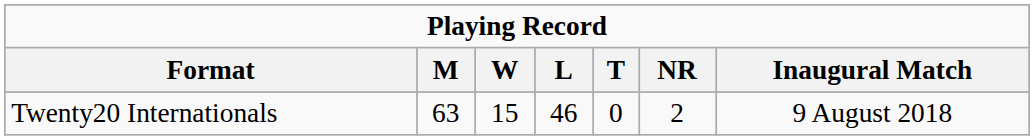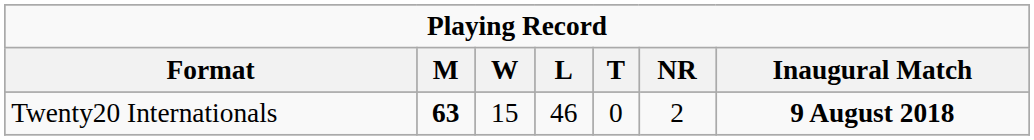Twenty20 Internationals | M: normal -> bold
Twenty20 Internationals | Inaugural Match: normal -> bold
